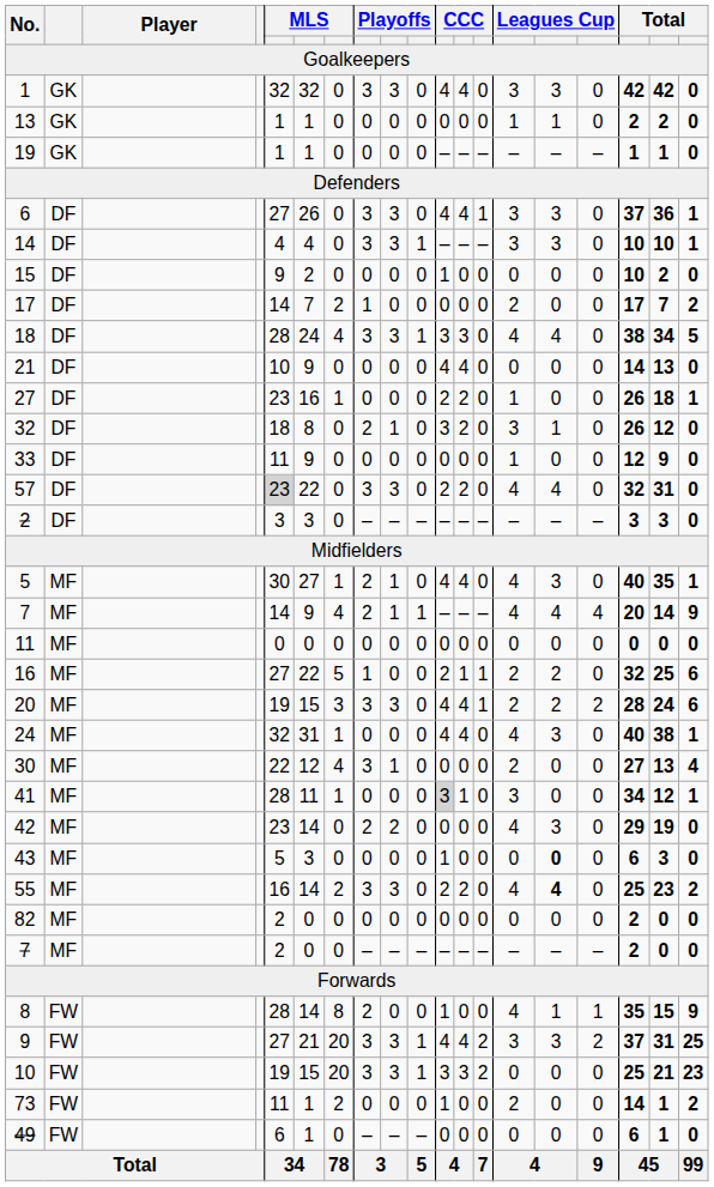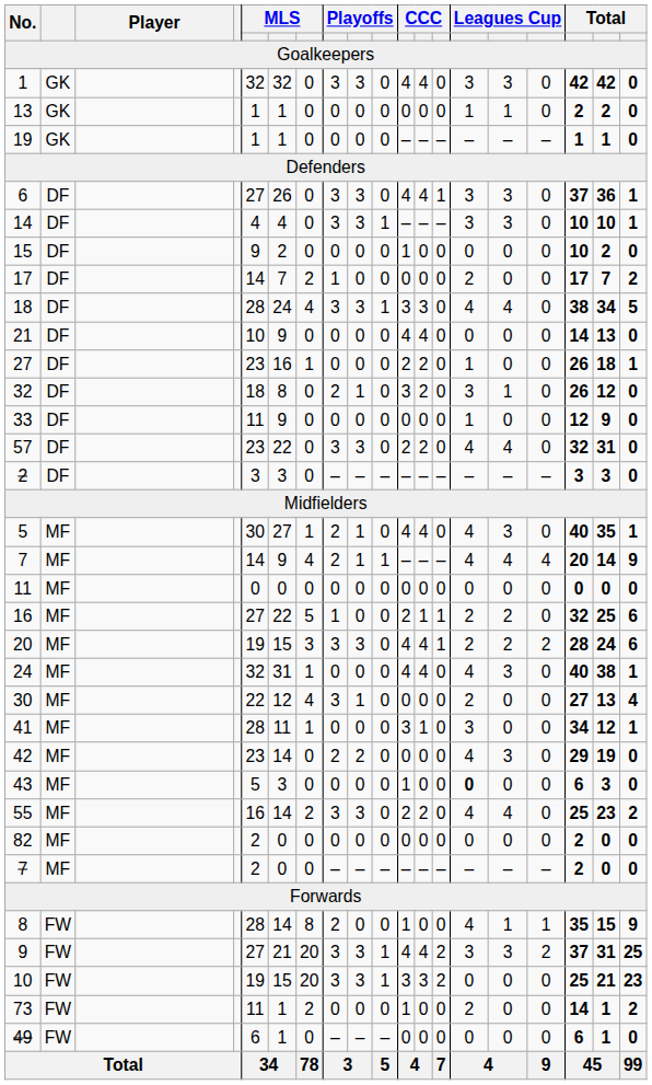57 | column 5: lightgrey background -> no background
41 | column 11: lightgrey background -> no background
43 | column 14: normal -> bold
43 | column 15: bold -> normal
55 | column 15: bold -> normal
